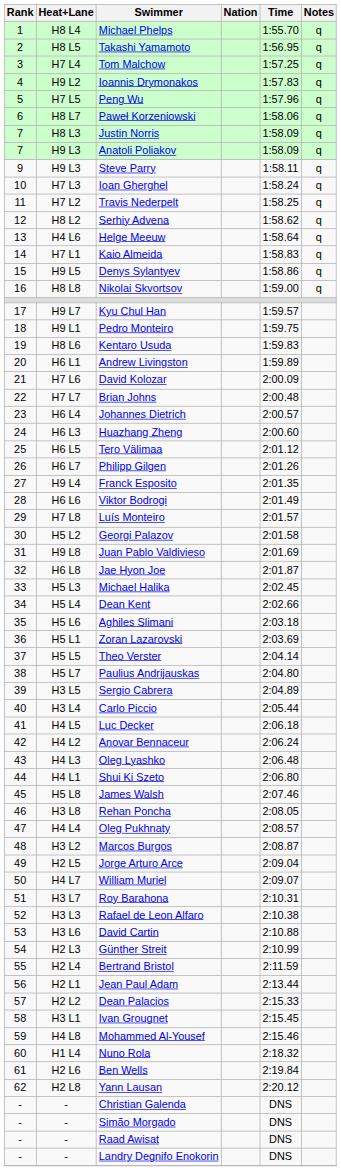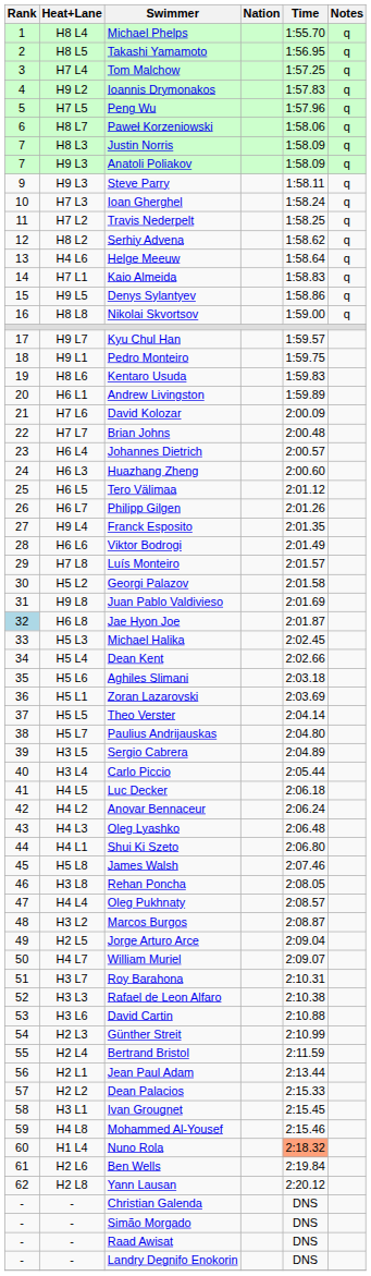Jae Hyon Joe | Rank: no background -> lightblue background
Nuno Rola | Time: no background -> lightsalmon background
